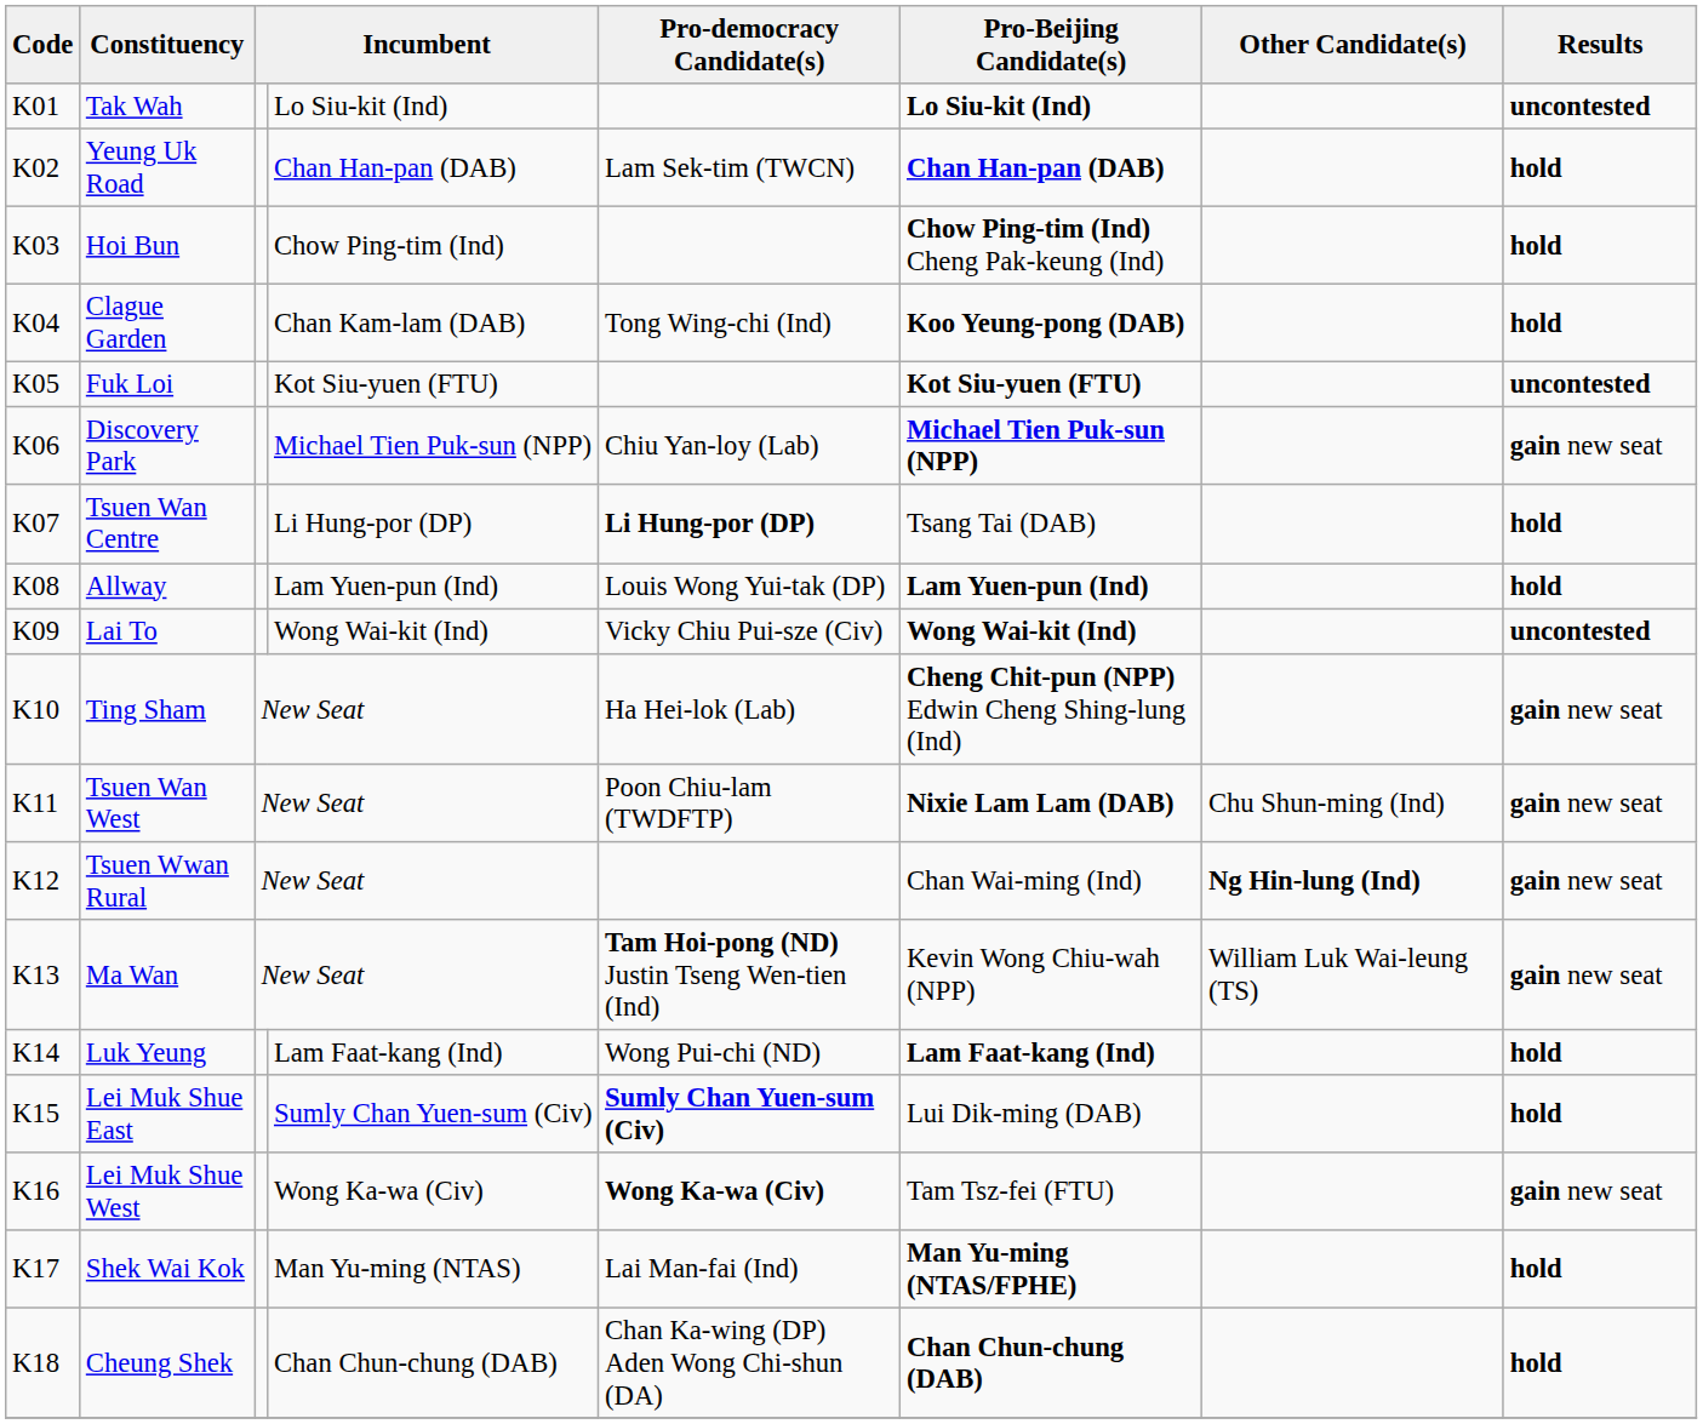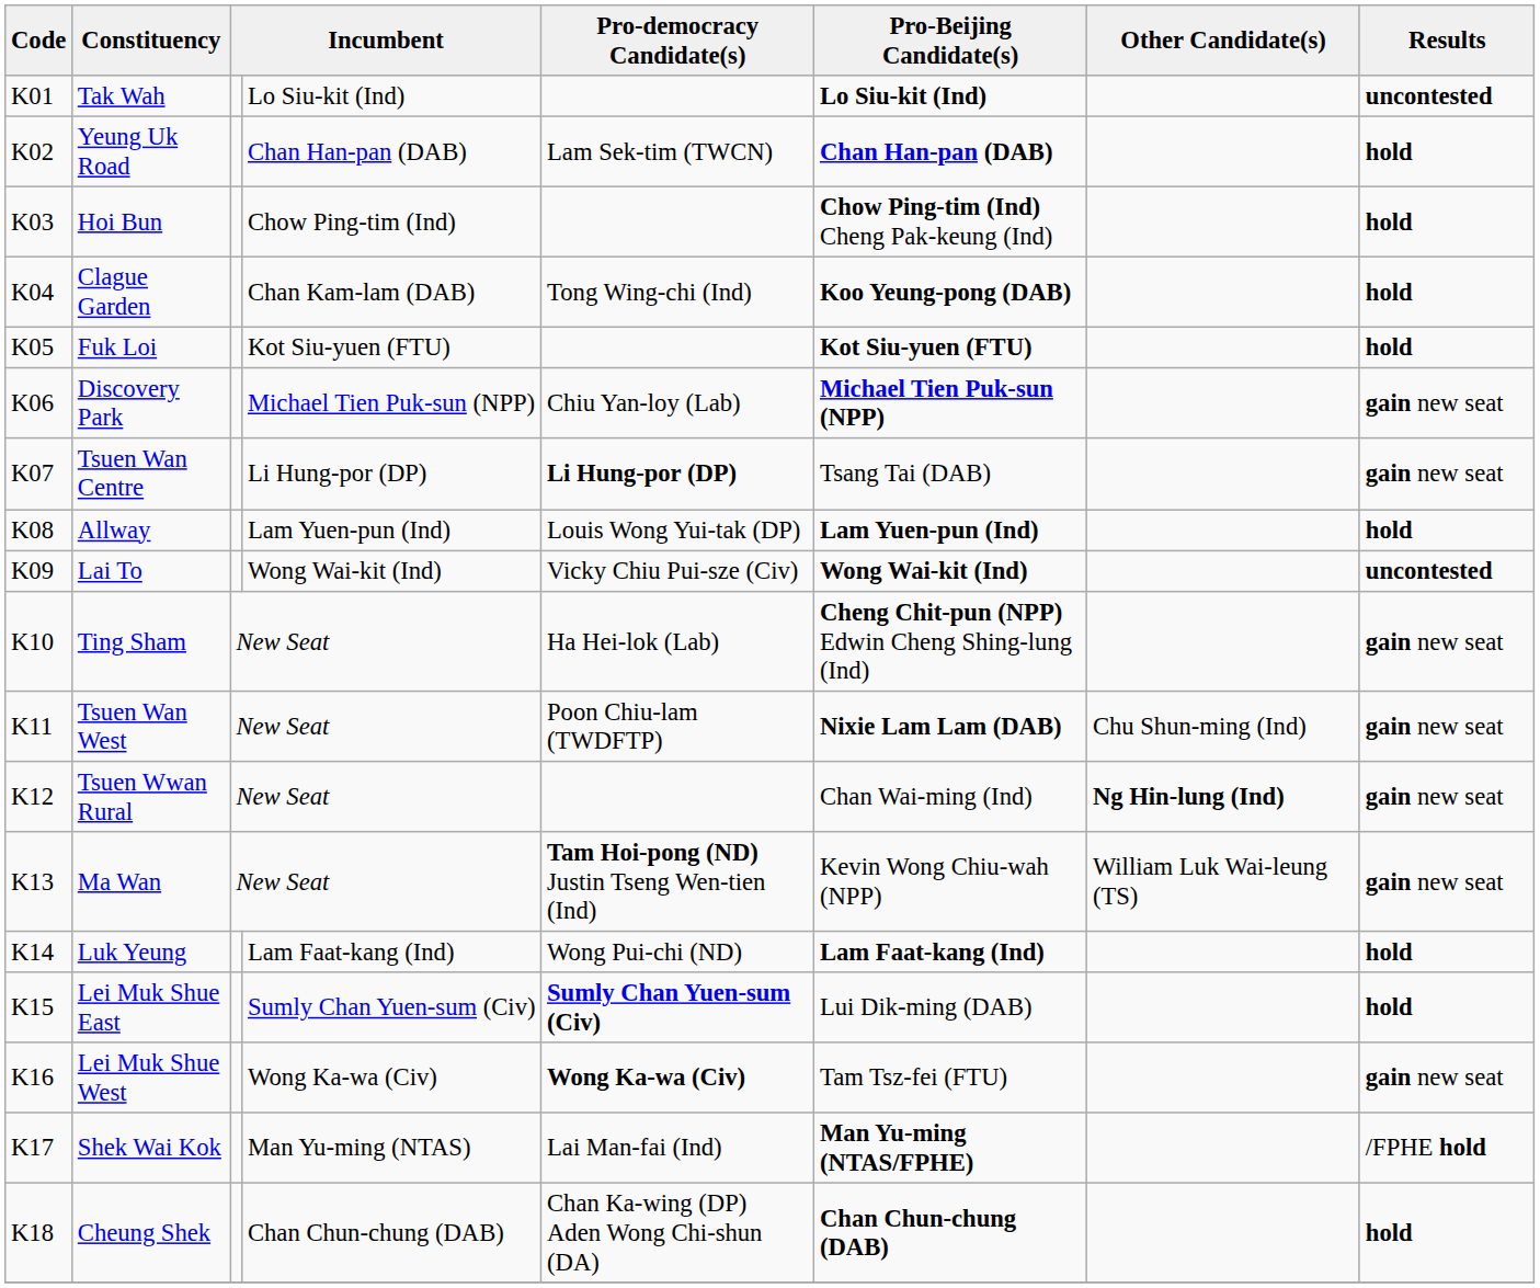Fuk Loi | column 8: uncontested -> hold
Tsuen Wan Centre | column 8: hold -> gain new seat
Shek Wai Kok | column 8: hold -> /FPHE hold
